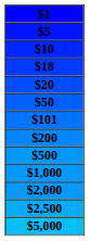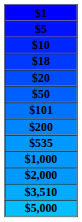row 9 | column 1: $500 -> $535
row 12 | column 1: $2,500 -> $3,510
